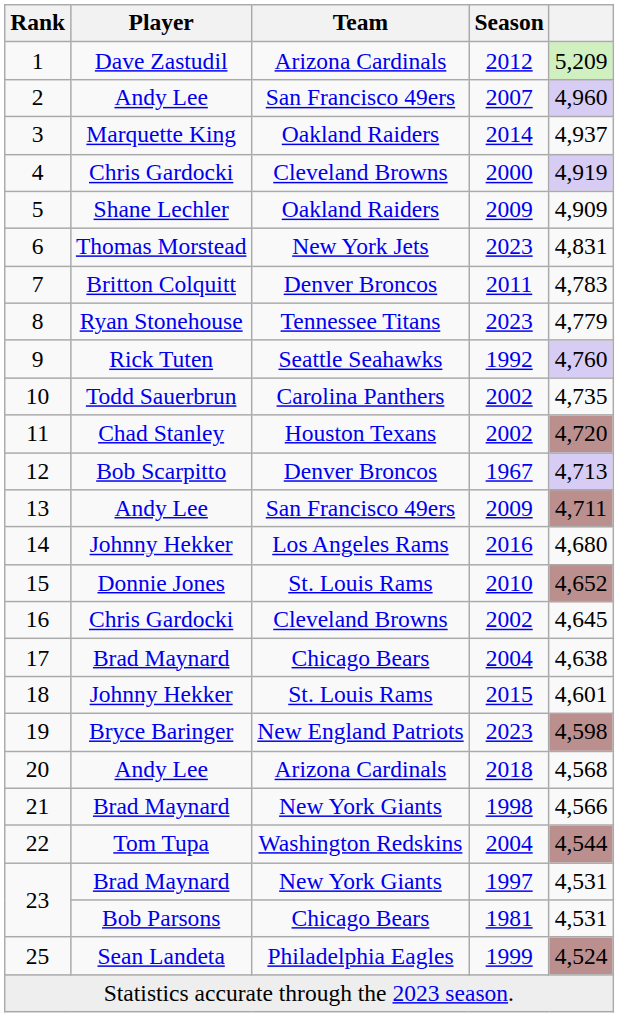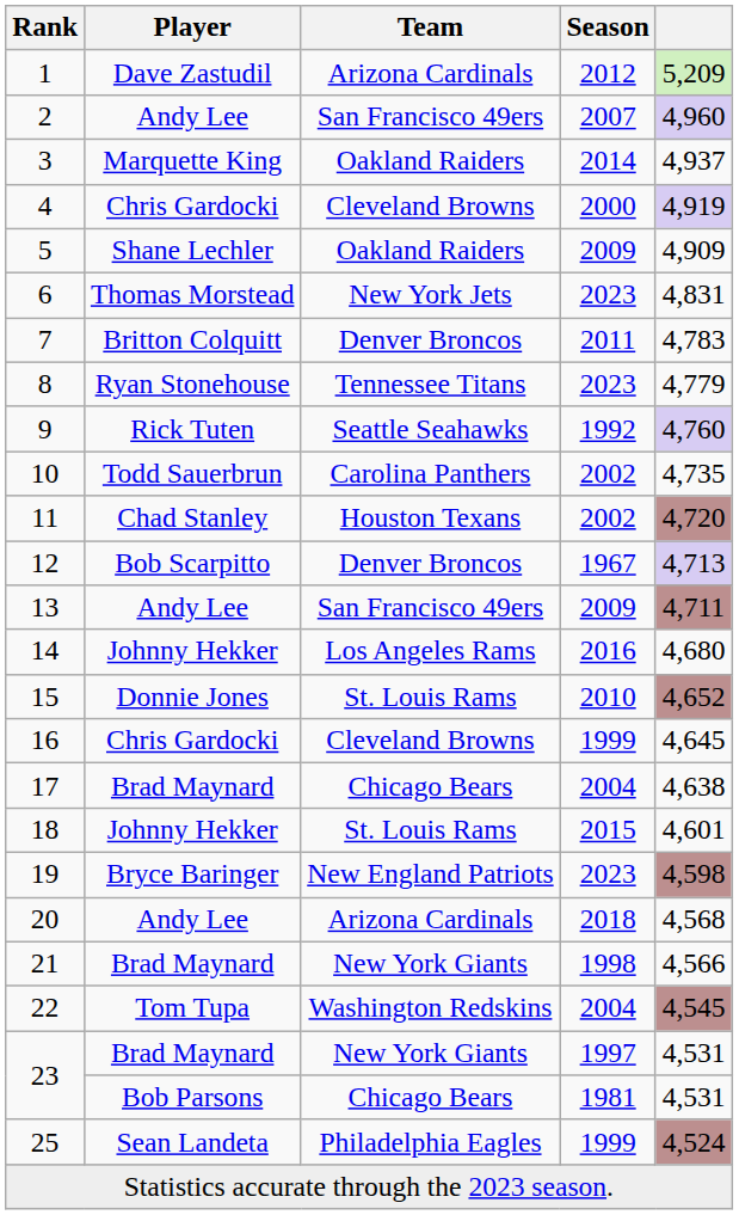16 | Season: 2002 -> 1999
22 | column 5: 4,544 -> 4,545
